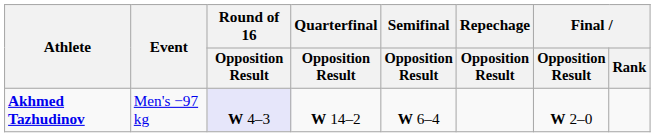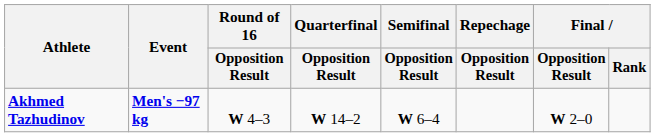Akhmed Tazhudinov | Event: normal -> bold
Akhmed Tazhudinov | Round of 16 / Opposition Result: lavender background -> no background
